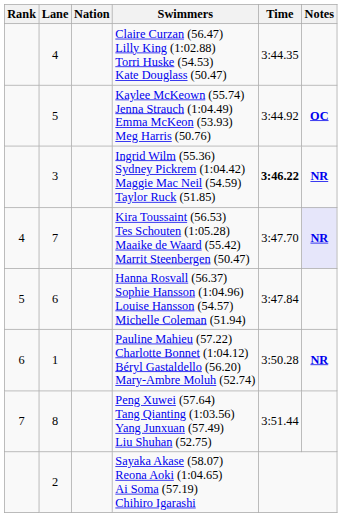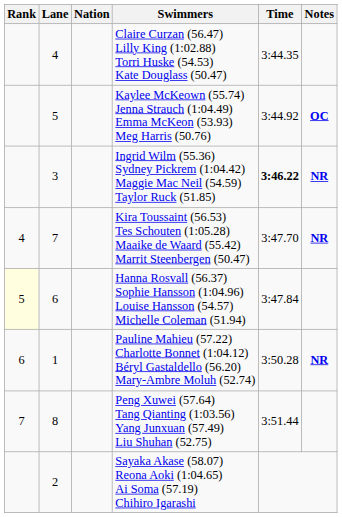row 5 | Notes: lavender background -> no background
row 6 | Rank: no background -> lightyellow background
